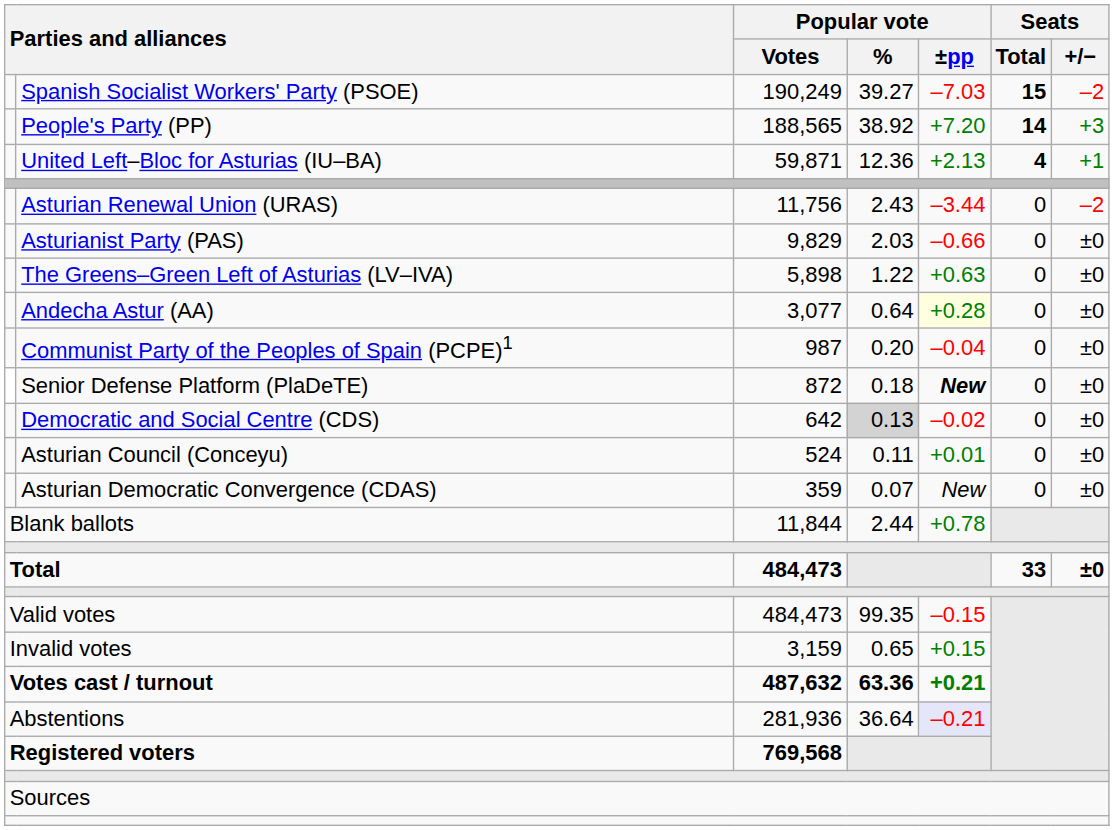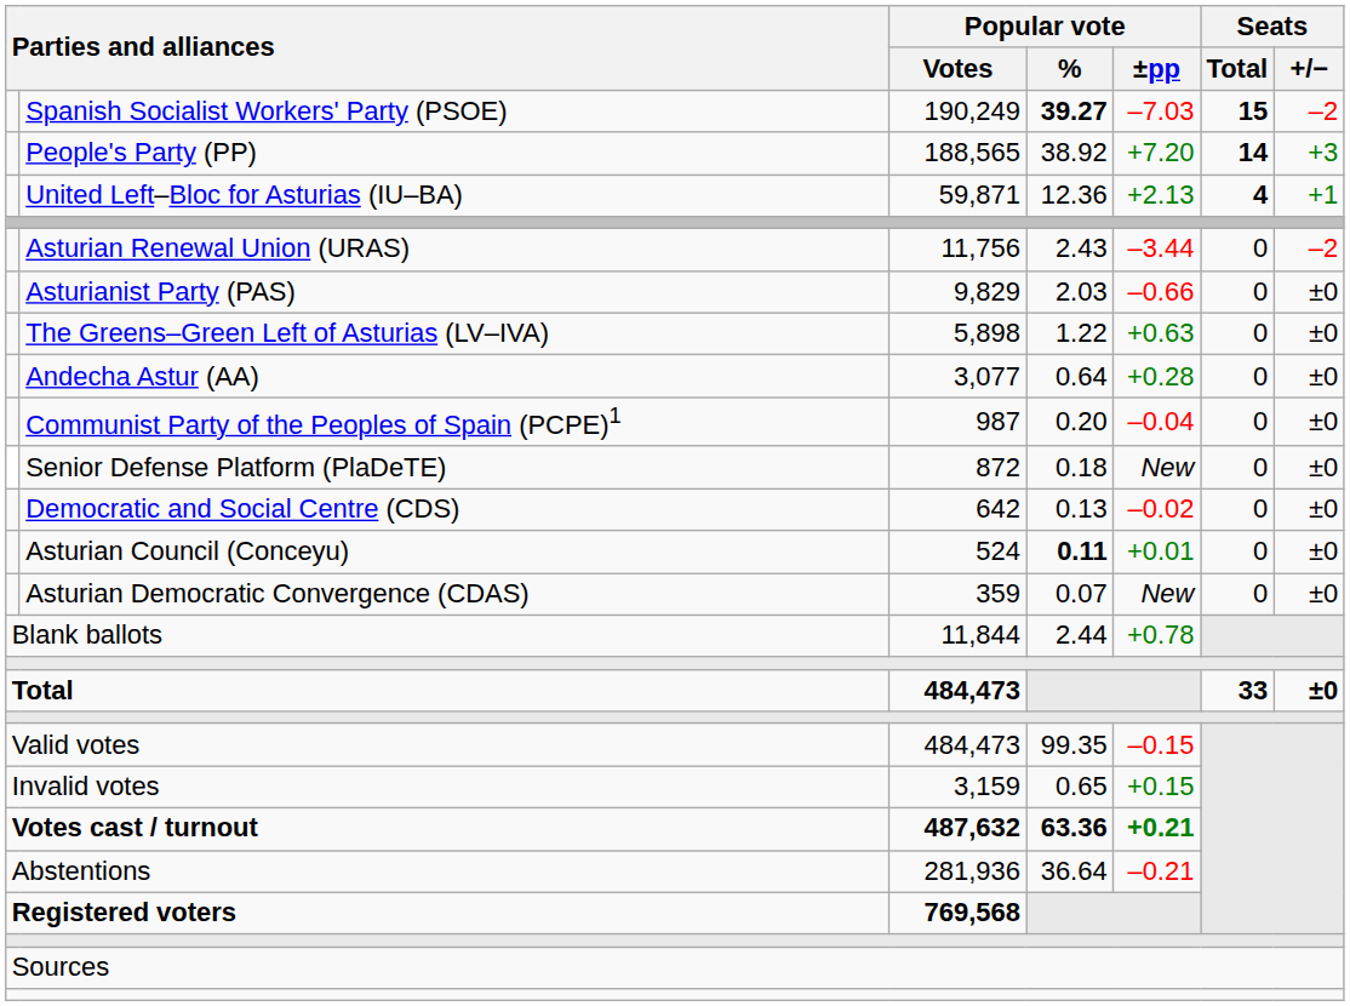Spanish Socialist Workers' Party (PSOE) | Popular vote / %: normal -> bold
Andecha Astur (AA) | Popular vote / ±pp: lightyellow background -> no background
Senior Defense Platform (PlaDeTE) | Popular vote / ±pp: bold -> normal
Democratic and Social Centre (CDS) | Popular vote / %: lightgrey background -> no background
Asturian Council (Conceyu) | Popular vote / %: normal -> bold
Abstentions | Popular vote / ±pp: lavender background -> no background
